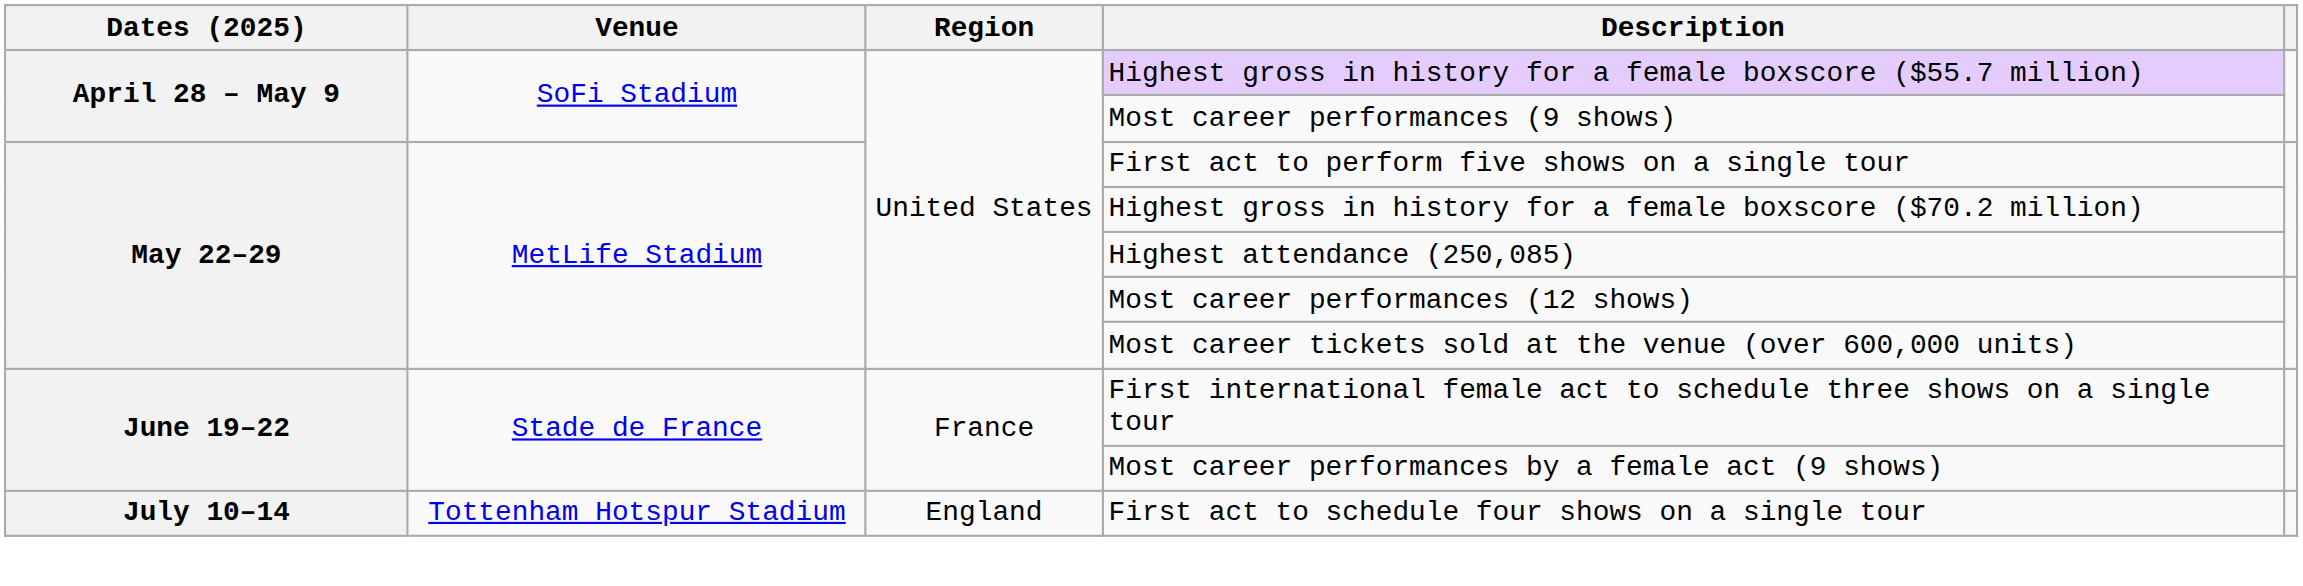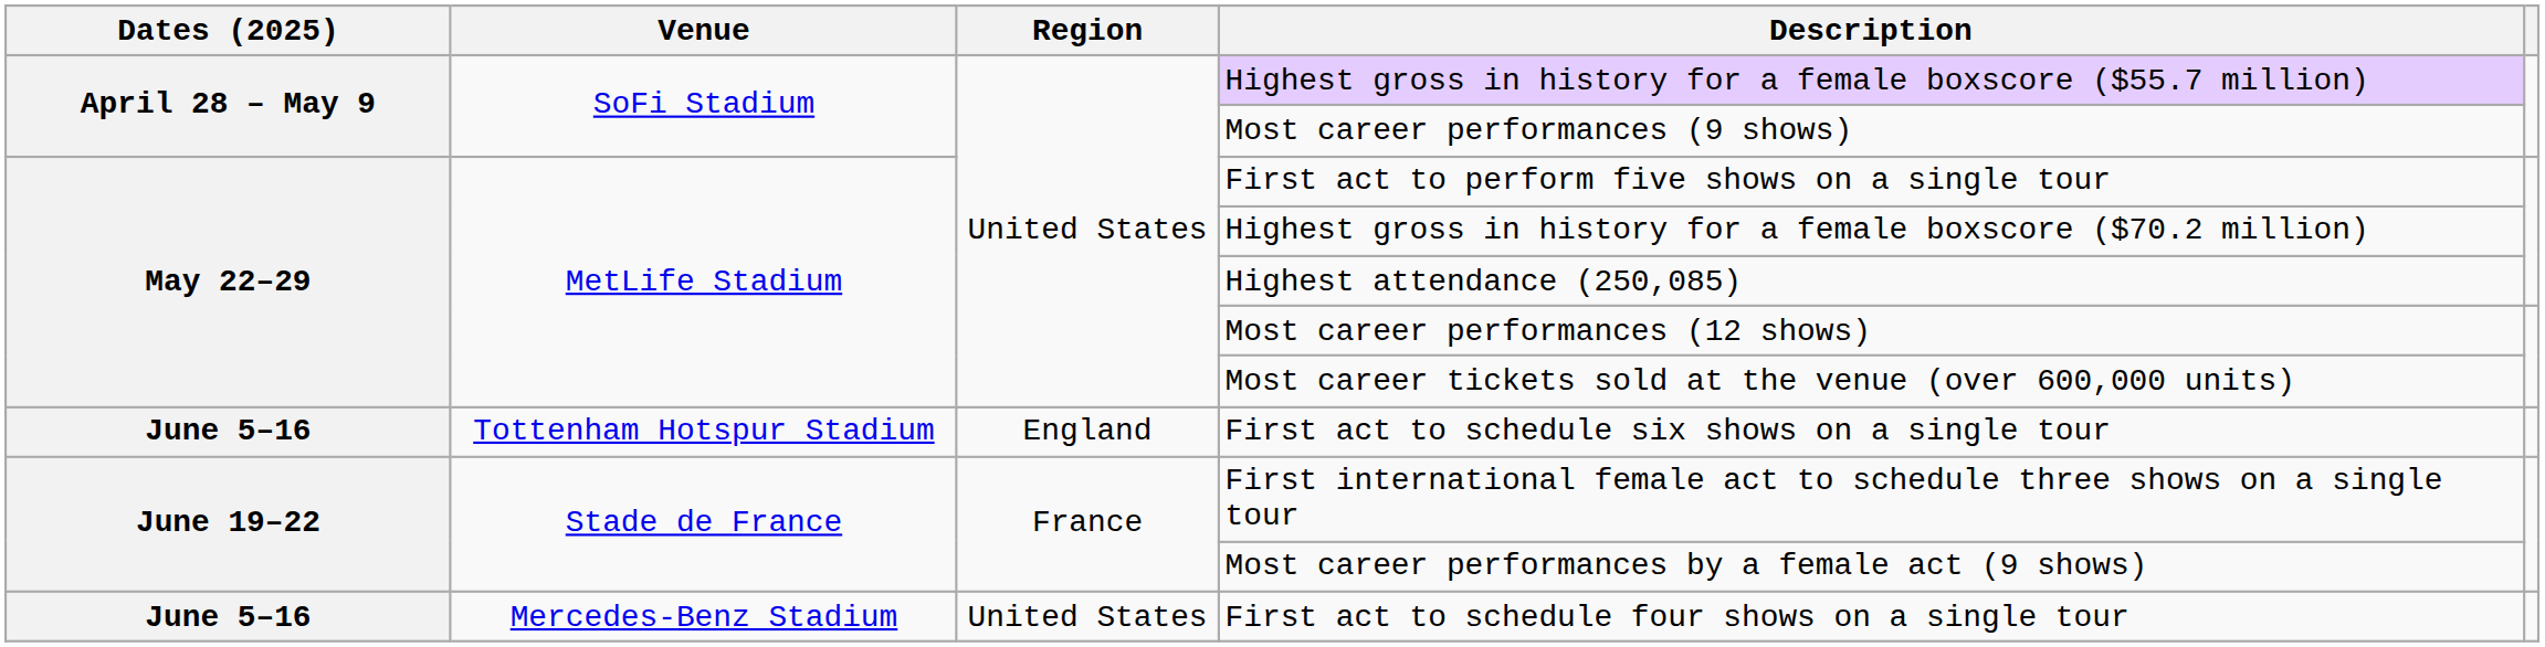+ row: June 5–16 | Tottenham Hotspur Stadium | England | First act to schedule six shows on a single tour
First act to schedule four shows on a single tour | Dates (2025): July 10–14 -> June 5–16
First act to schedule four shows on a single tour | Venue: Tottenham Hotspur Stadium -> Mercedes-Benz Stadium
First act to schedule four shows on a single tour | Region: England -> United States
